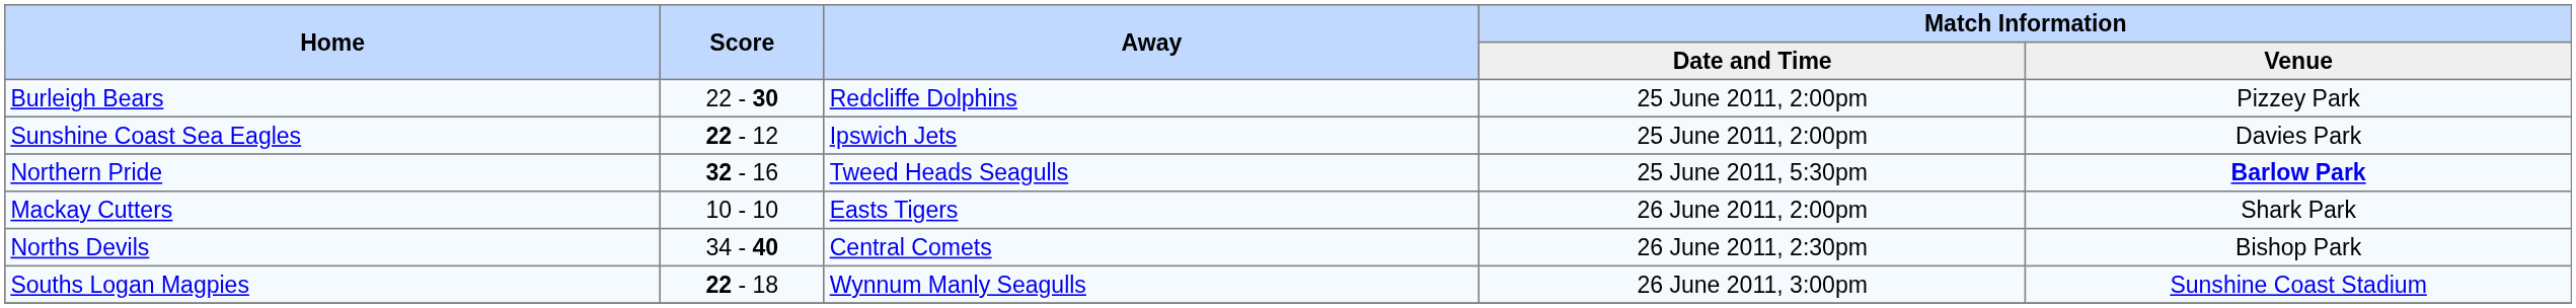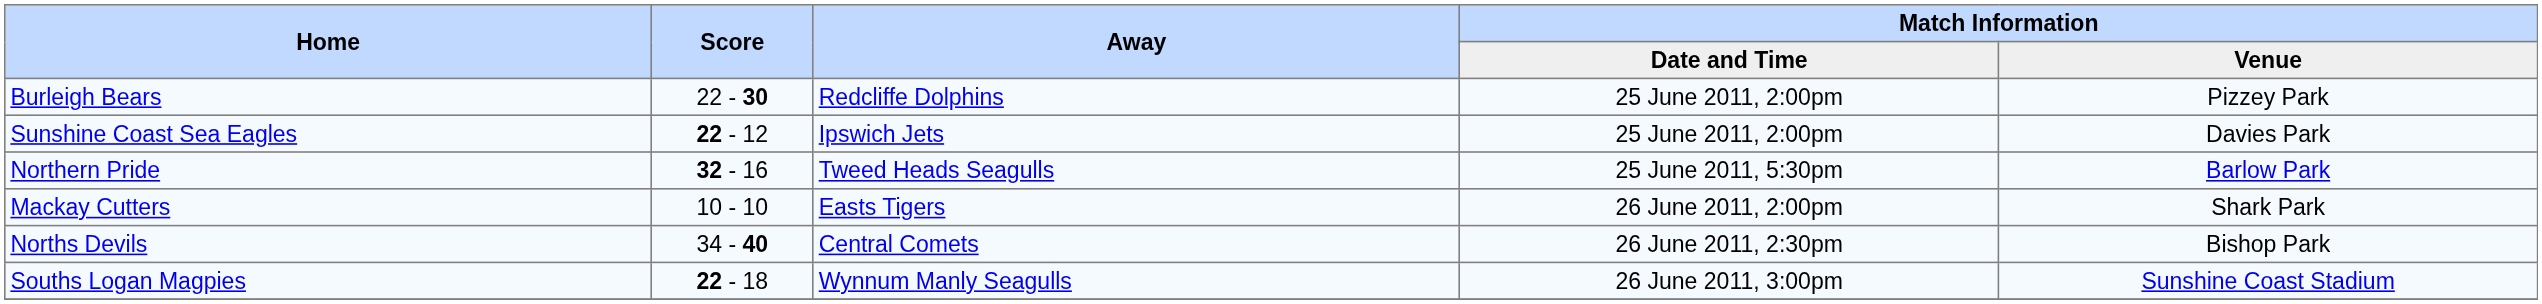Northern Pride | Match Information / Venue: bold -> normal
